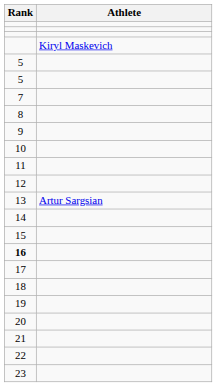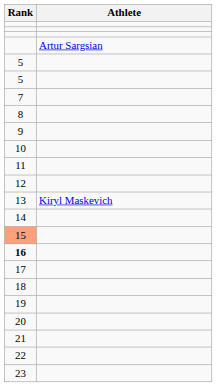row 5 | Athlete: Kiryl Maskevich -> Artur Sargsian
row 14 | Athlete: Artur Sargsian -> Kiryl Maskevich
row 16 | Rank: no background -> lightsalmon background
